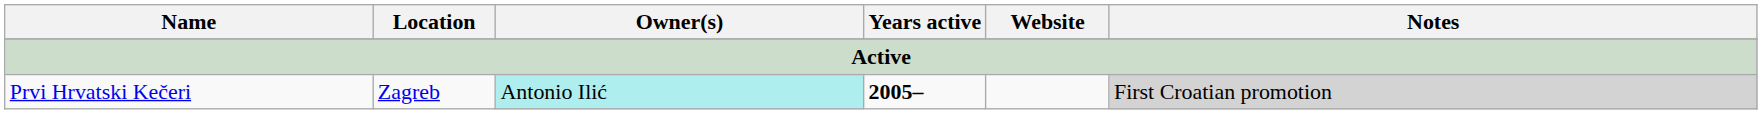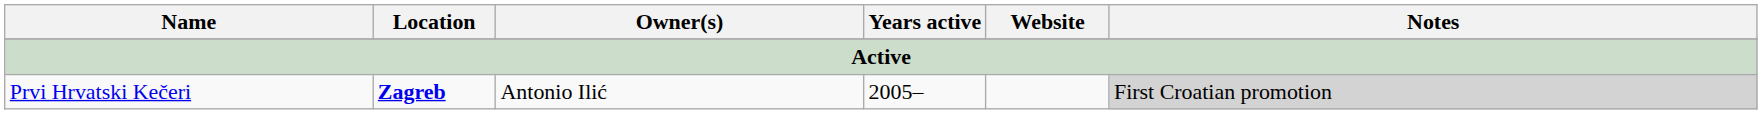Prvi Hrvatski Kečeri | Location: normal -> bold
Prvi Hrvatski Kečeri | Owner(s): paleturquoise background -> no background
Prvi Hrvatski Kečeri | Years active: bold -> normal
